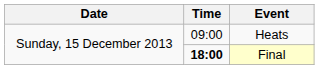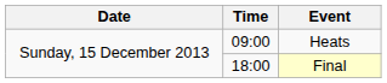Final | Time: bold -> normal
